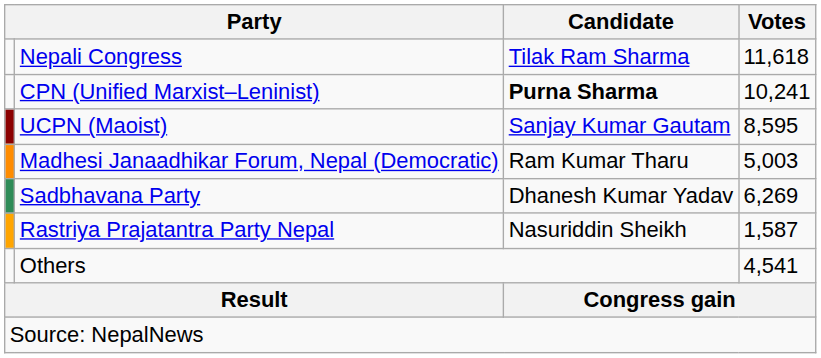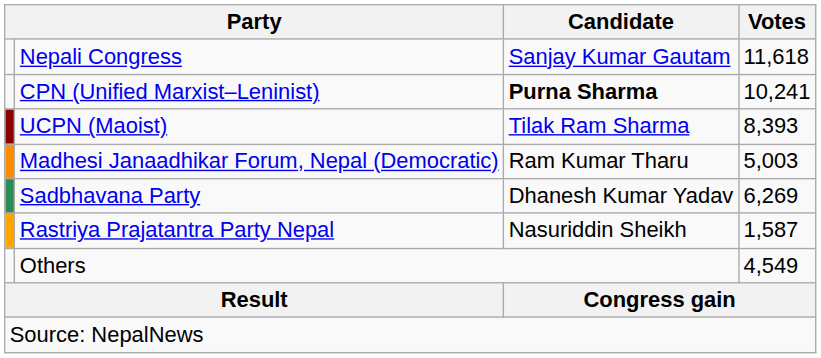Nepali Congress | Candidate: Tilak Ram Sharma -> Sanjay Kumar Gautam
UCPN (Maoist) | Candidate: Sanjay Kumar Gautam -> Tilak Ram Sharma
UCPN (Maoist) | Votes: 8,595 -> 8,393
Others | Votes: 4,541 -> 4,549
